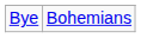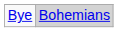Bye | column 2: no background -> lightgrey background
